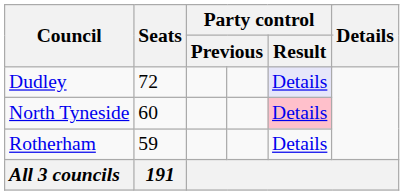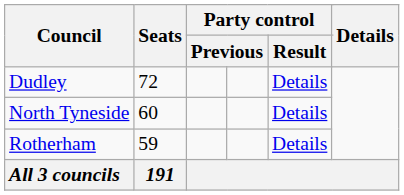Dudley | column 5: lavender background -> no background
North Tyneside | column 5: pink background -> no background
